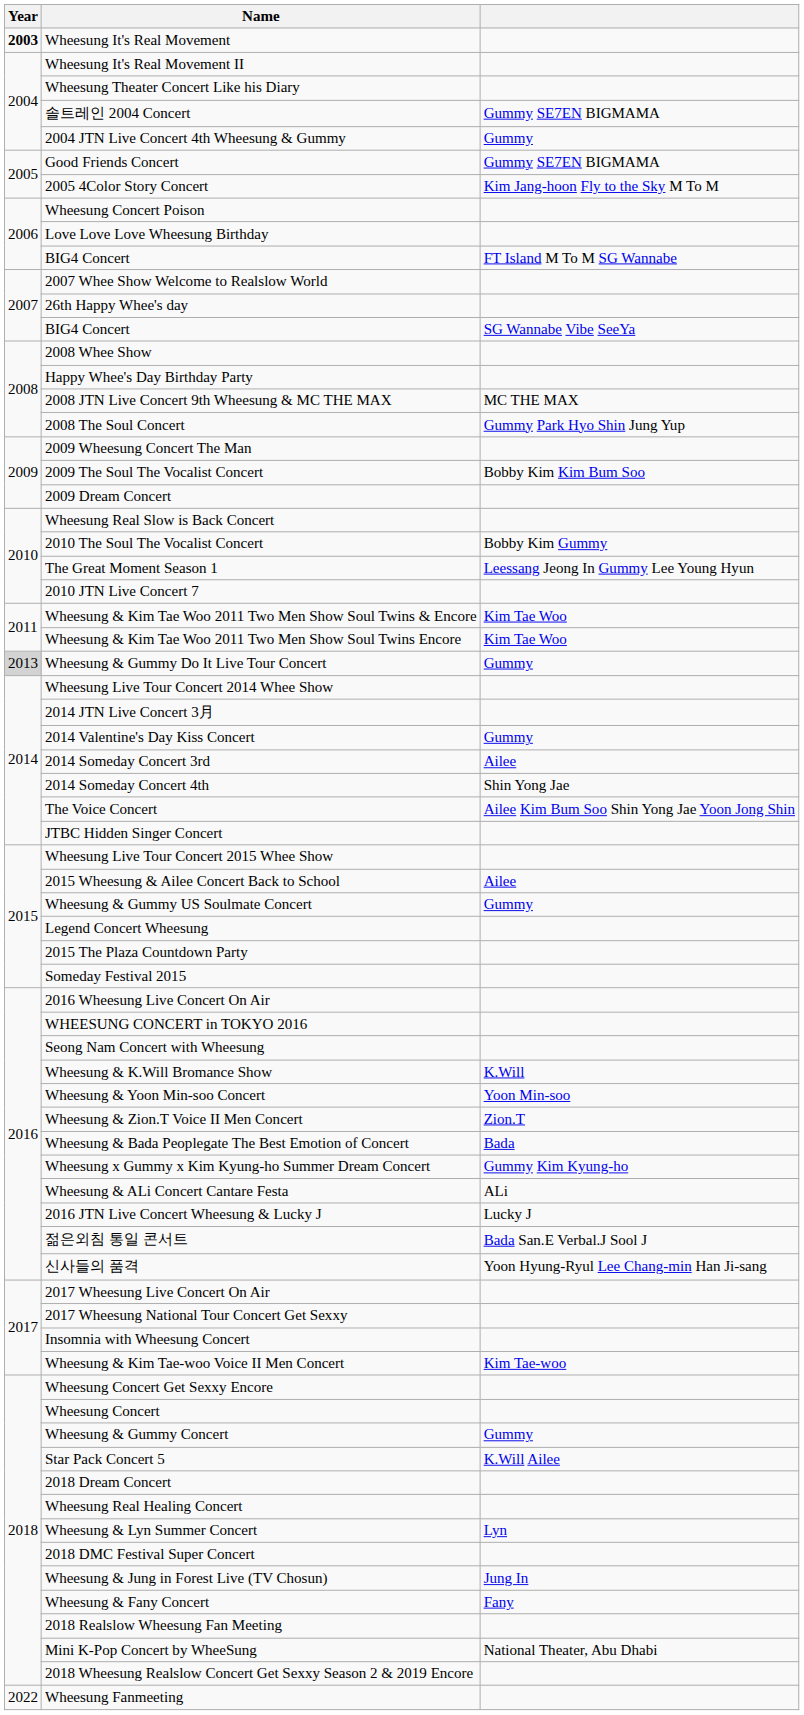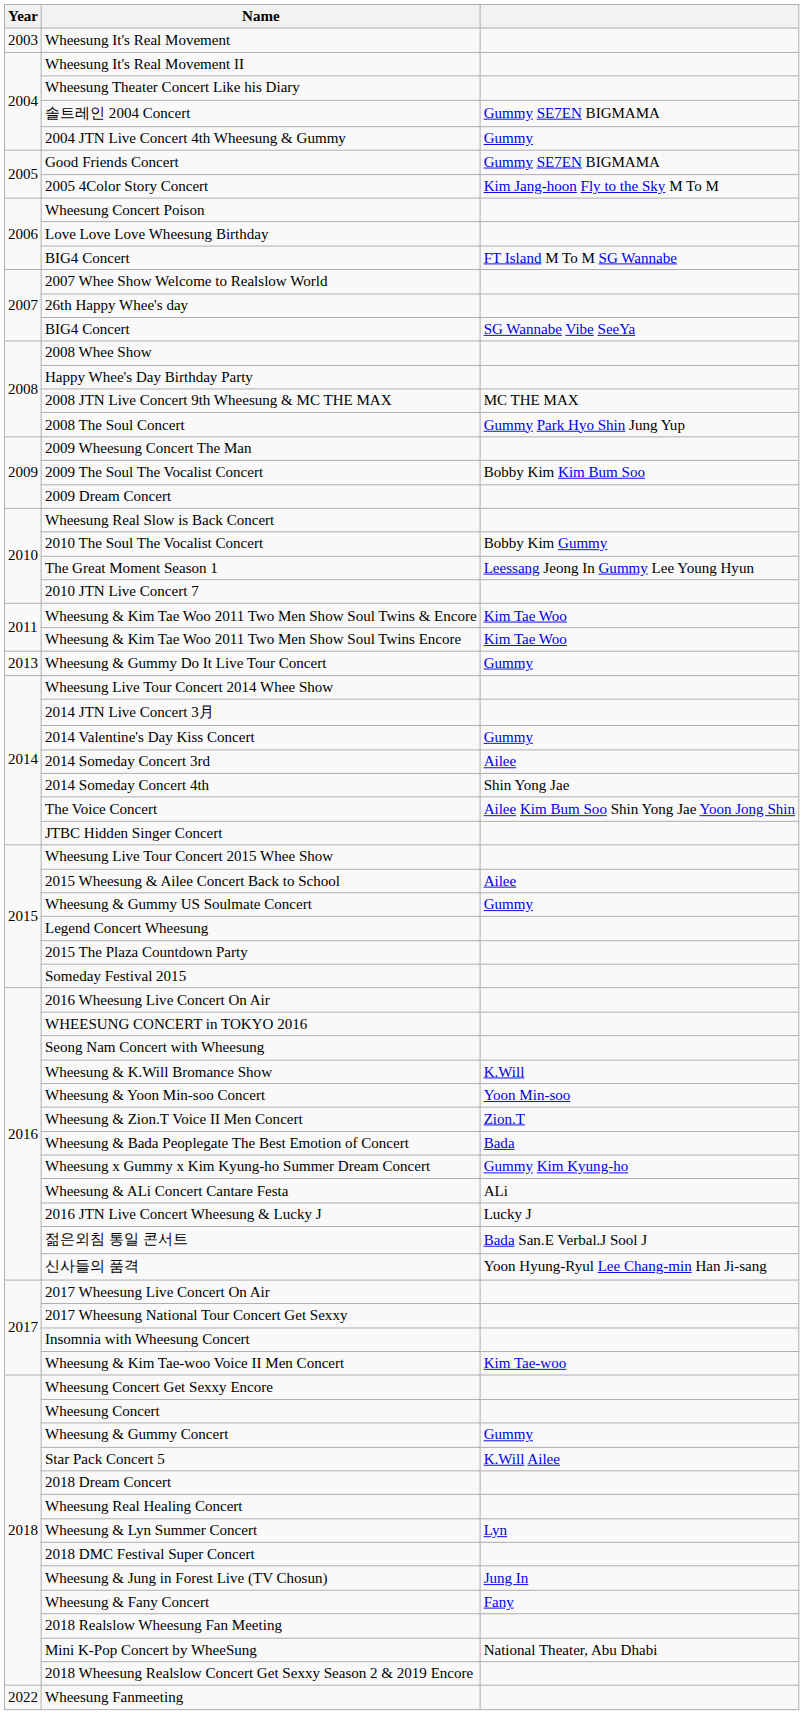Wheesung It's Real Movement | Year: bold -> normal
Wheesung & Gummy Do It Live Tour Concert | Year: lightgrey background -> no background
